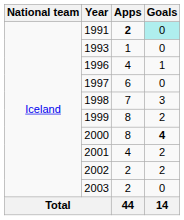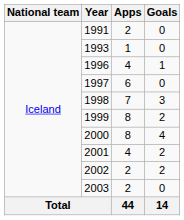1991 | Apps: bold -> normal
1991 | Goals: paleturquoise background -> no background
2000 | Goals: bold -> normal
